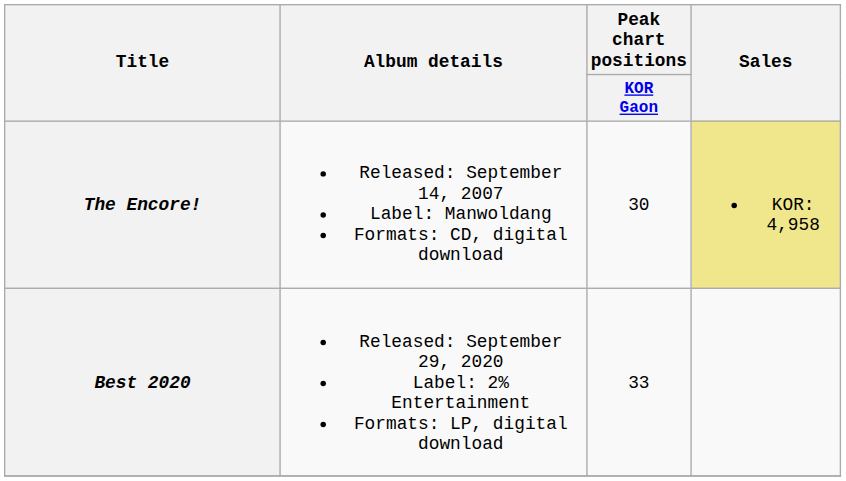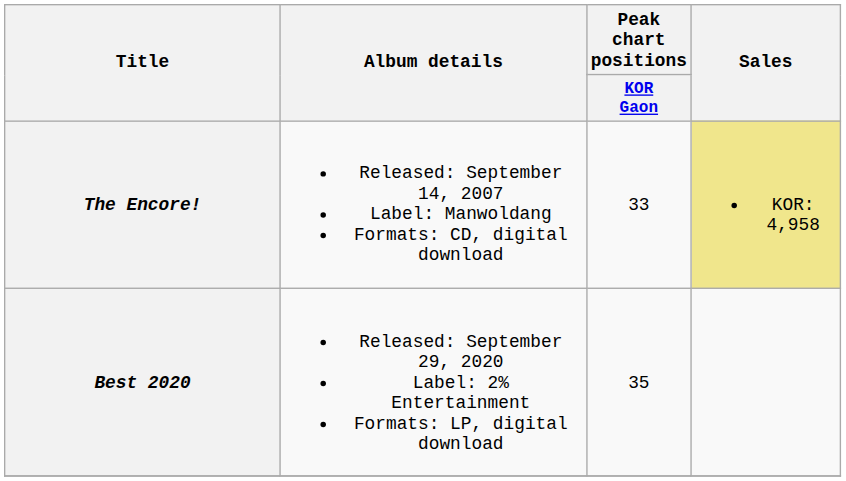The Encore! | Peak chart positions / KOR Gaon: 30 -> 33
Best 2020 | Peak chart positions / KOR Gaon: 33 -> 35
